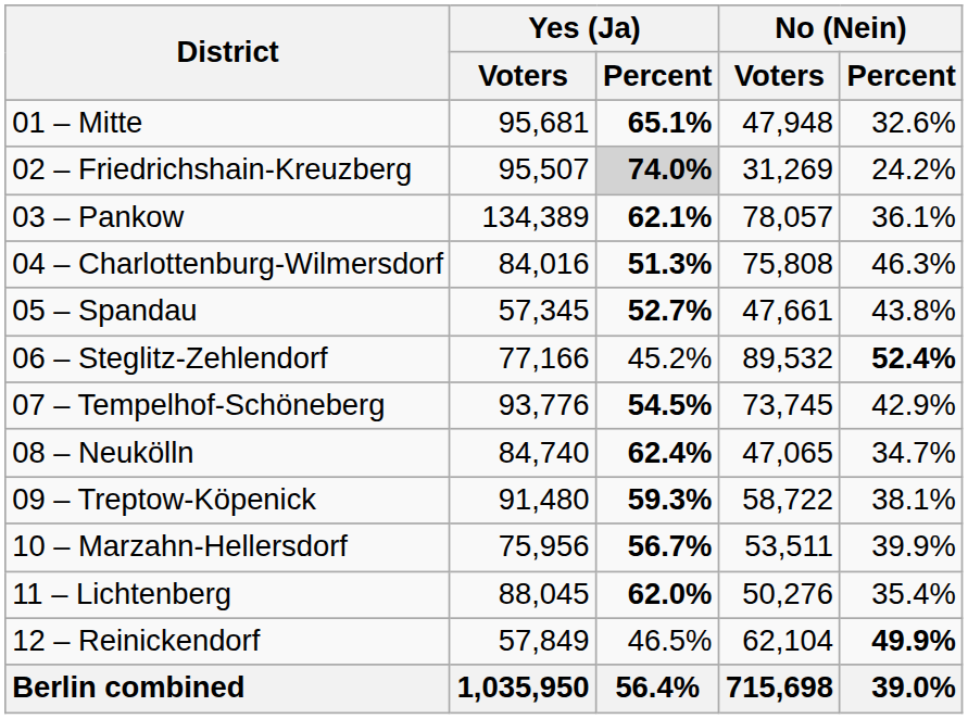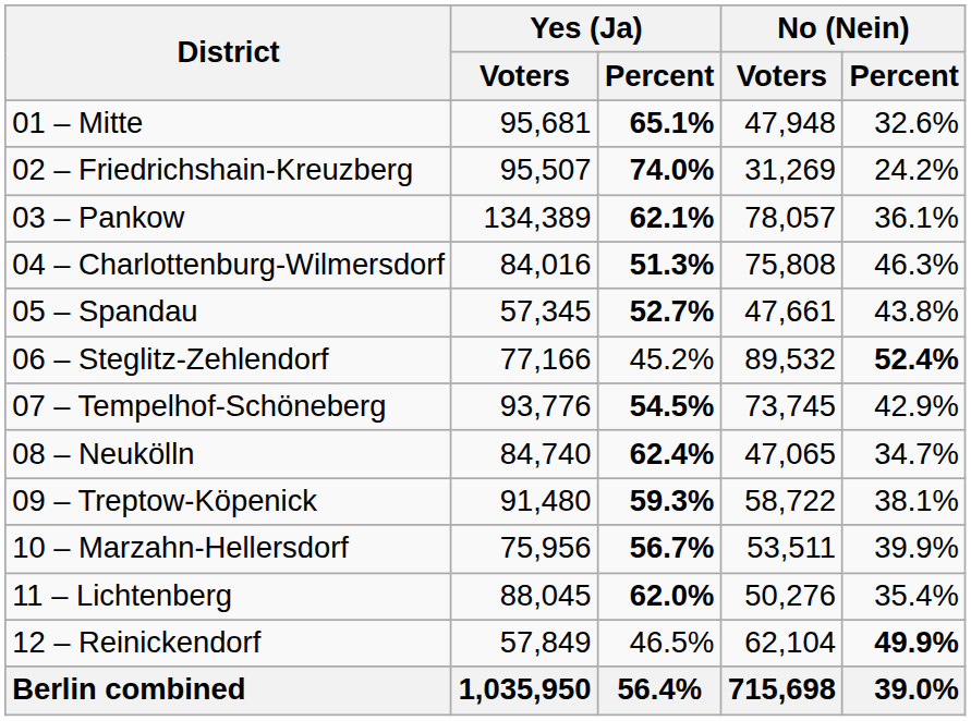02 – Friedrichshain-Kreuzberg | Yes (Ja) / Percent: lightgrey background -> no background
